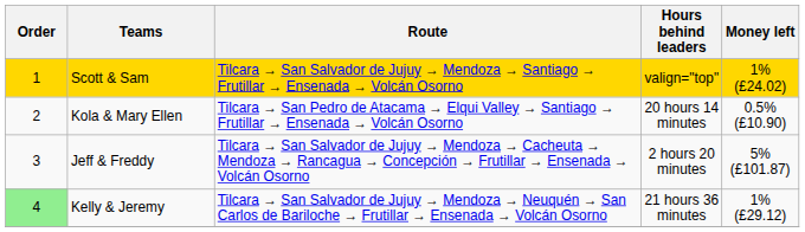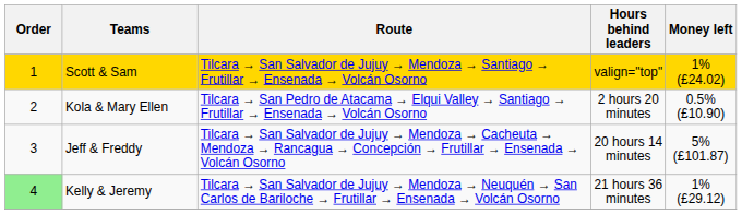Kola & Mary Ellen | Hours behind leaders: 20 hours 14 minutes -> 2 hours 20 minutes
Jeff & Freddy | Hours behind leaders: 2 hours 20 minutes -> 20 hours 14 minutes
